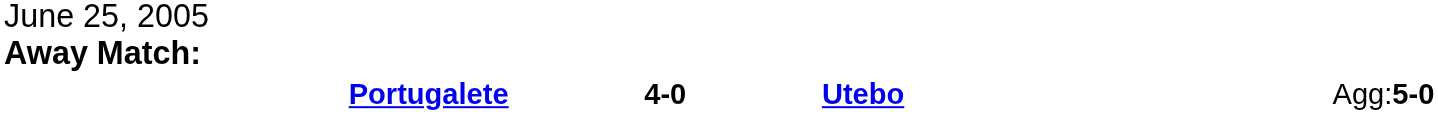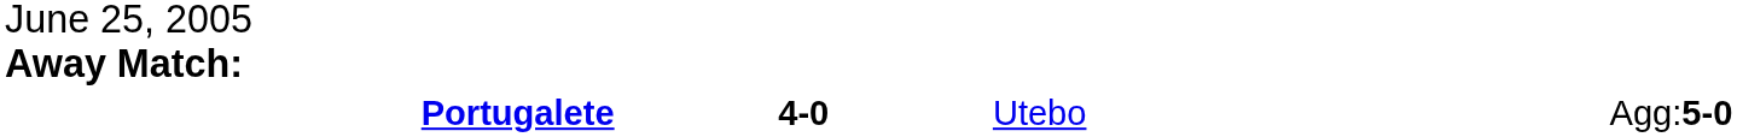Portugalete | column 3: bold -> normal
